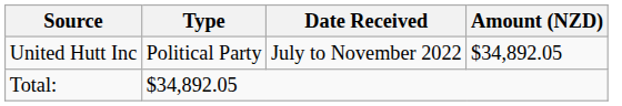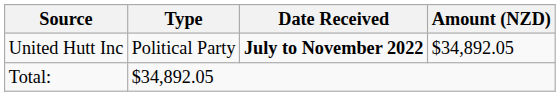United Hutt Inc | Date Received: normal -> bold
